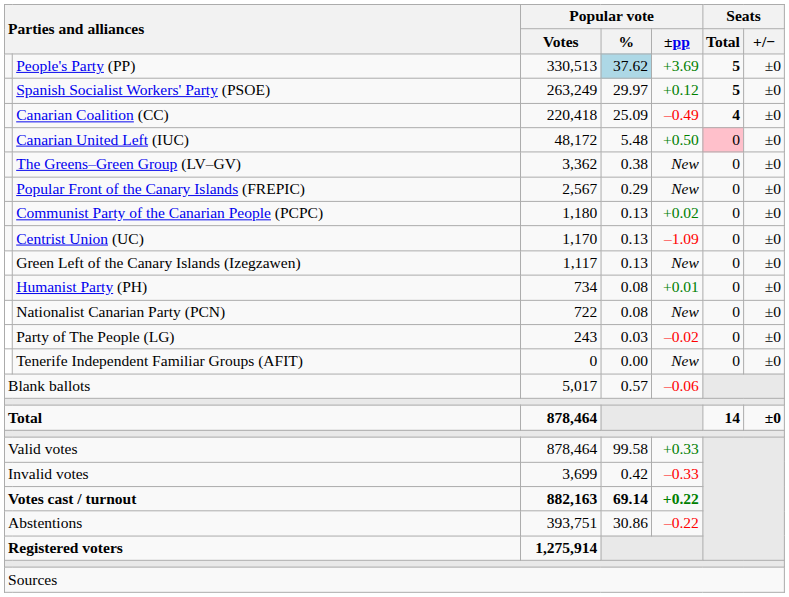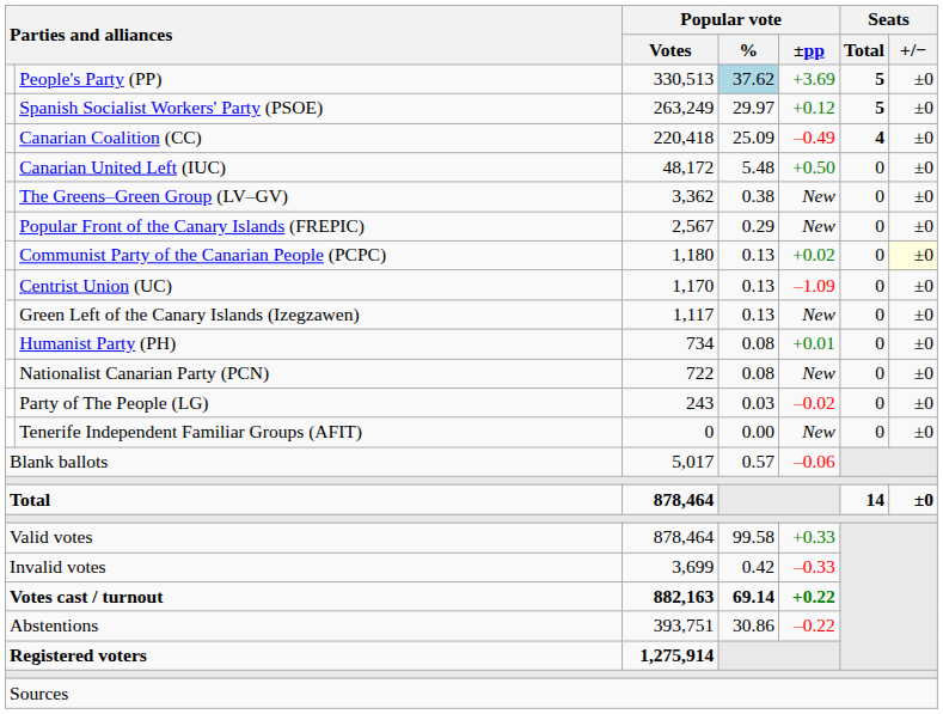Canarian United Left (IUC) | Seats / Total: pink background -> no background
Communist Party of the Canarian People (PCPC) | Seats / +/−: no background -> lightyellow background
